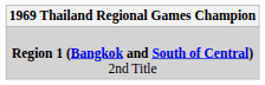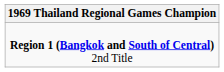row 2 | column 1: lightgrey background -> no background
